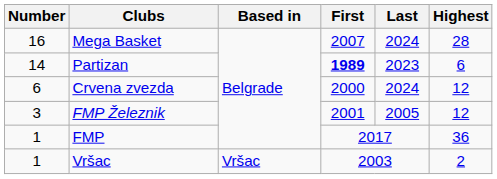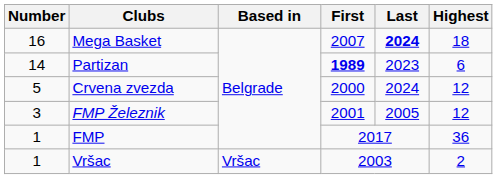Mega Basket | Last: normal -> bold
Mega Basket | Highest: 28 -> 18
Crvena zvezda | Number: 6 -> 5
